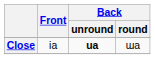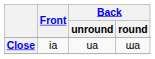Close | Back / unround: bold -> normal
